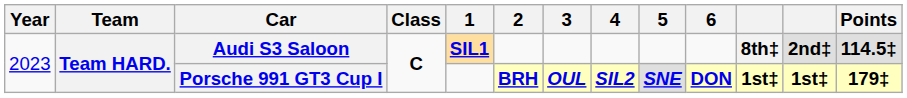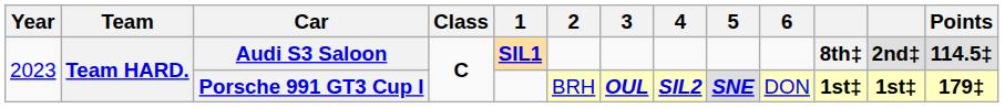Porsche 991 GT3 Cup I | 2: bold -> normal
Porsche 991 GT3 Cup I | 6: bold -> normal
